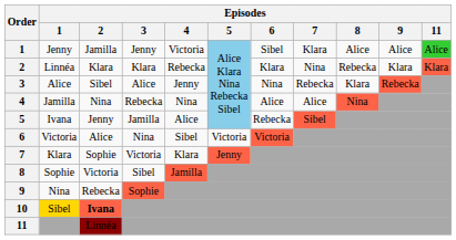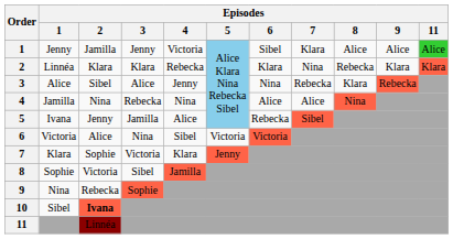10 | Episodes / 1: gold background -> no background
